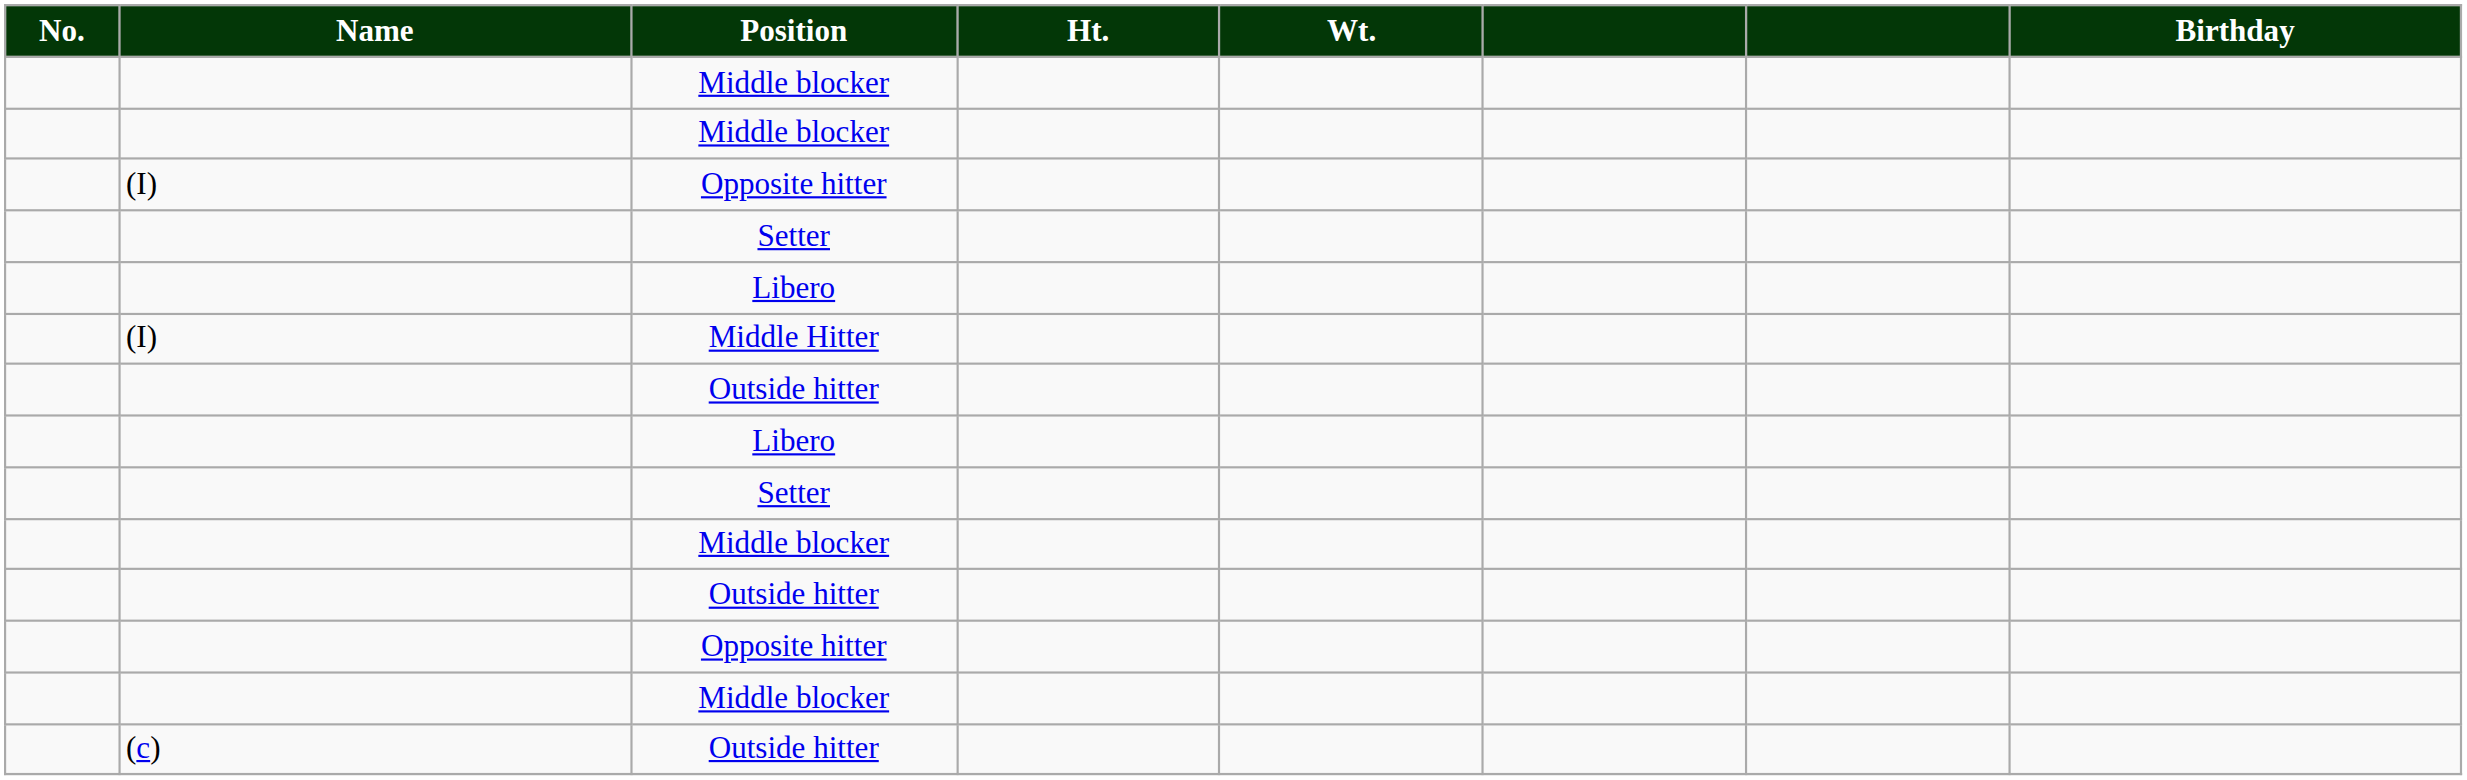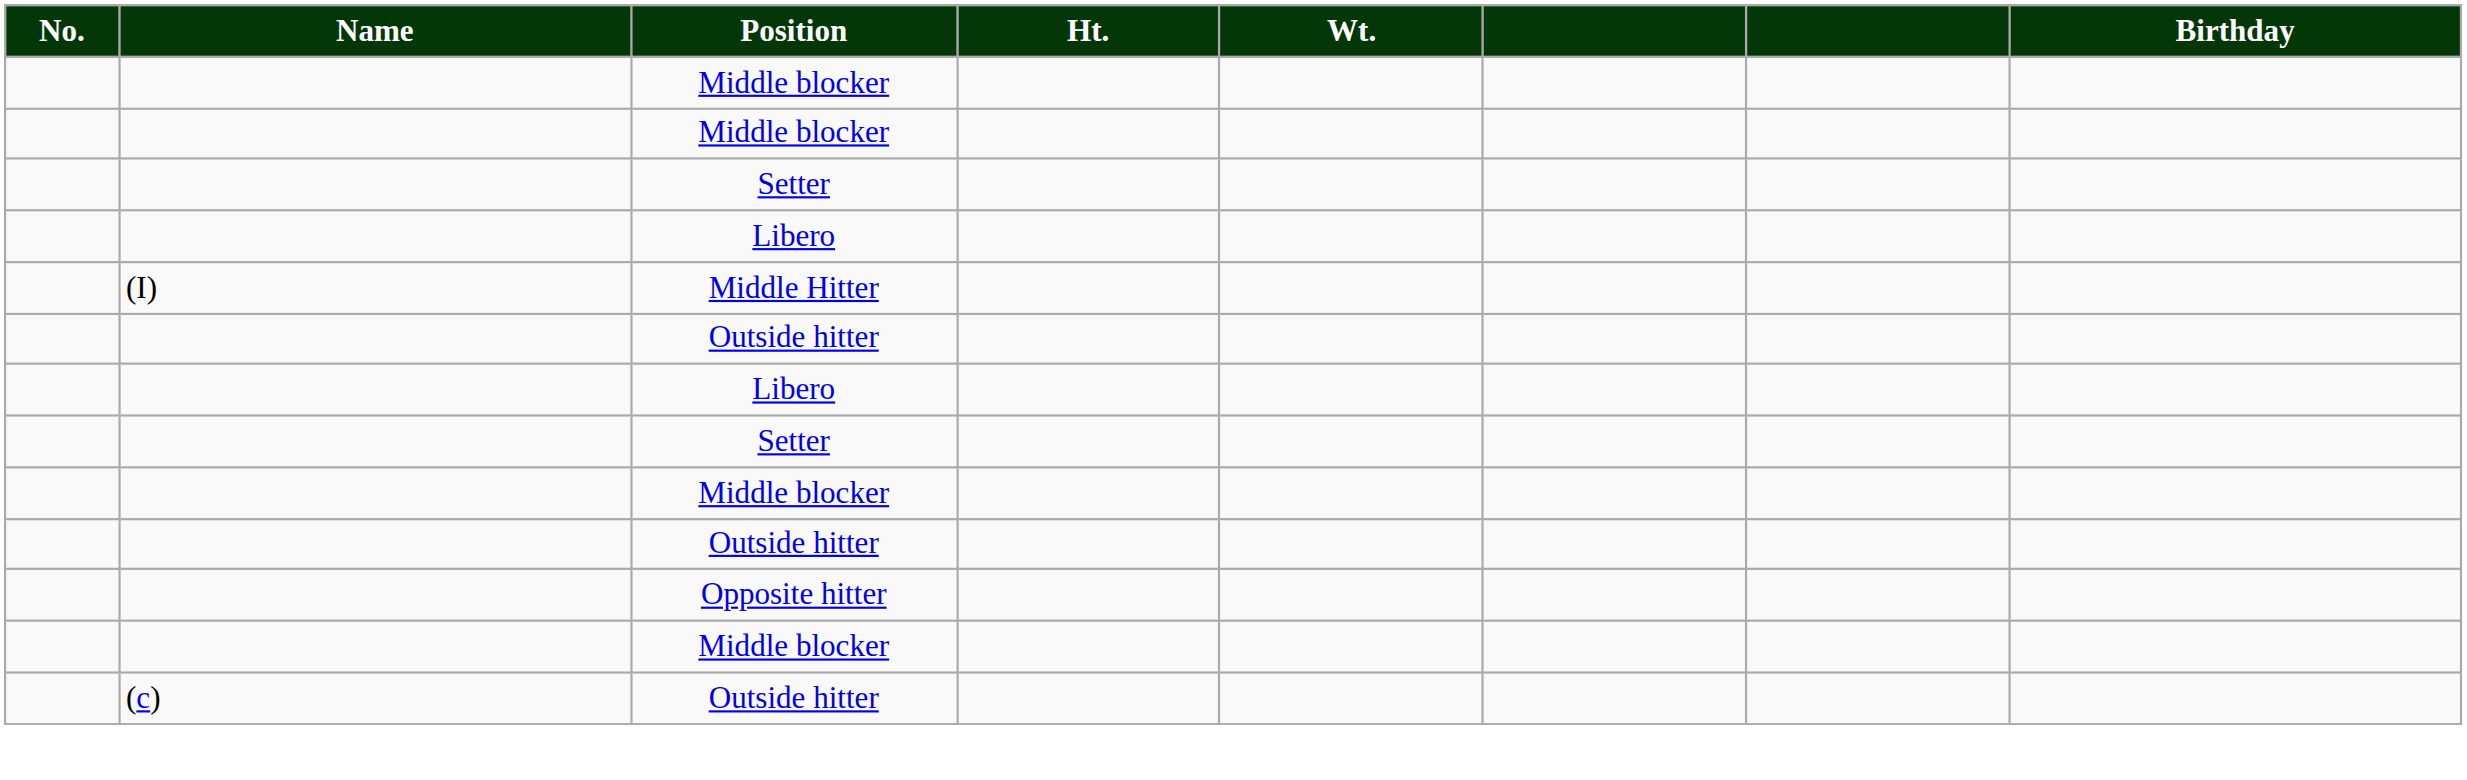- row: (I) | Opposite hitter
